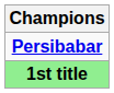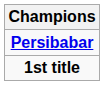row 3 | column 1: lightgreen background -> no background
